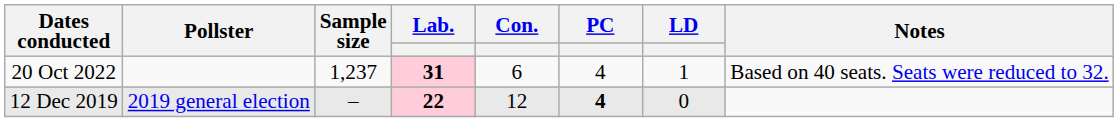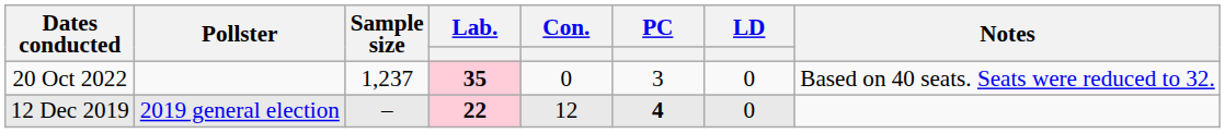20 Oct 2022 | Lab.: 31 -> 35
20 Oct 2022 | Con.: 6 -> 0
20 Oct 2022 | PC: 4 -> 3
20 Oct 2022 | LD: 1 -> 0
